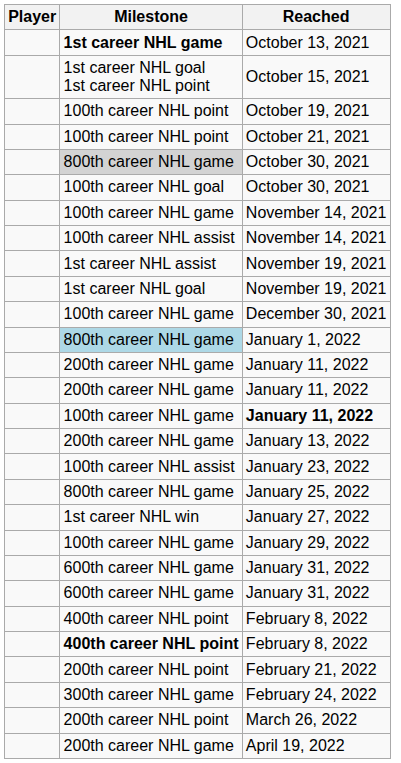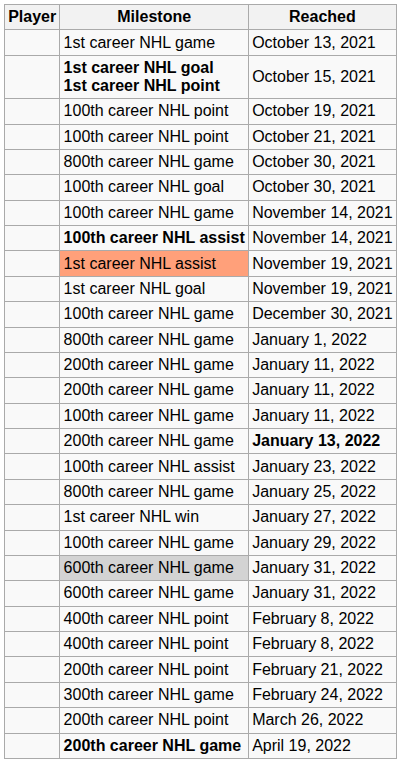row 2 | Milestone: bold -> normal
row 3 | Milestone: normal -> bold
row 6 | Milestone: lightgrey background -> no background
row 9 | Milestone: normal -> bold
row 10 | Milestone: no background -> lightsalmon background
row 13 | Milestone: lightblue background -> no background
row 16 | Reached: bold -> normal
row 17 | Reached: normal -> bold
row 22 | Milestone: no background -> lightgrey background
row 25 | Milestone: bold -> normal
row 29 | Milestone: normal -> bold
